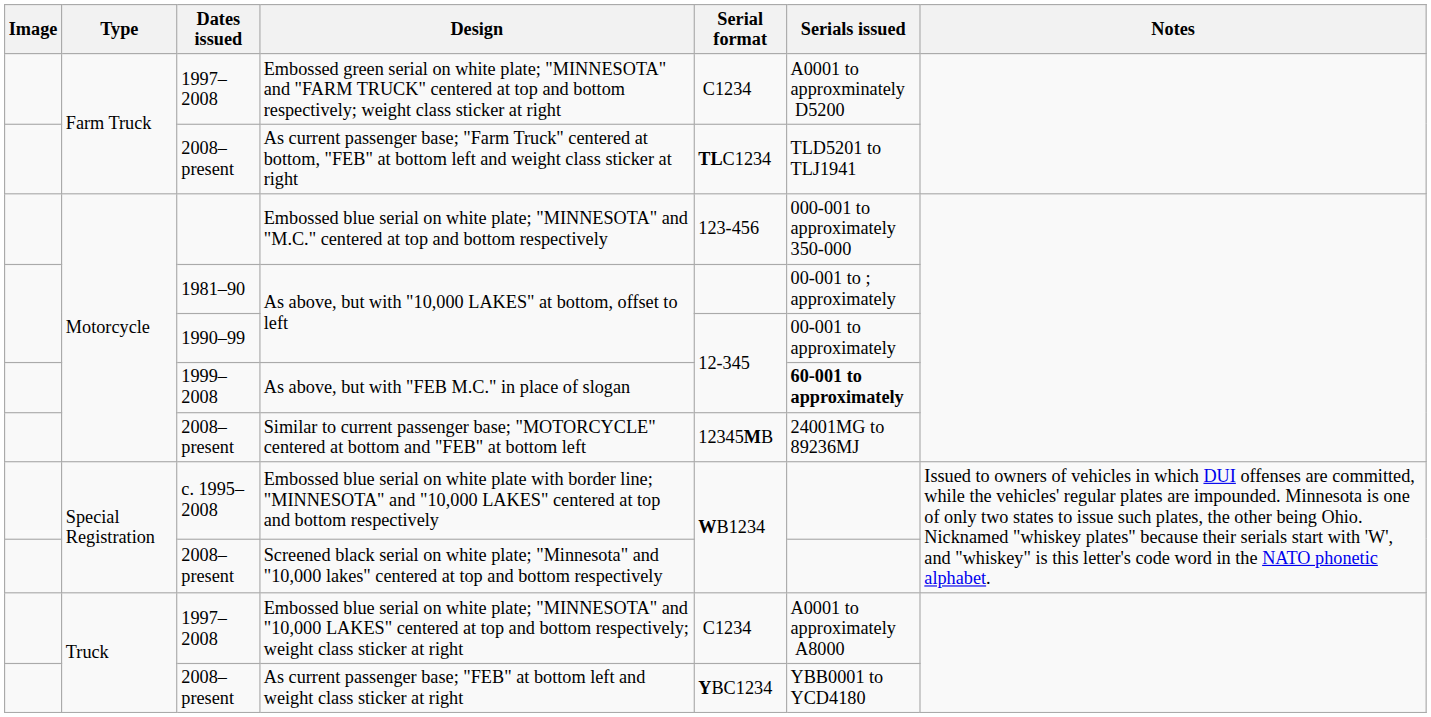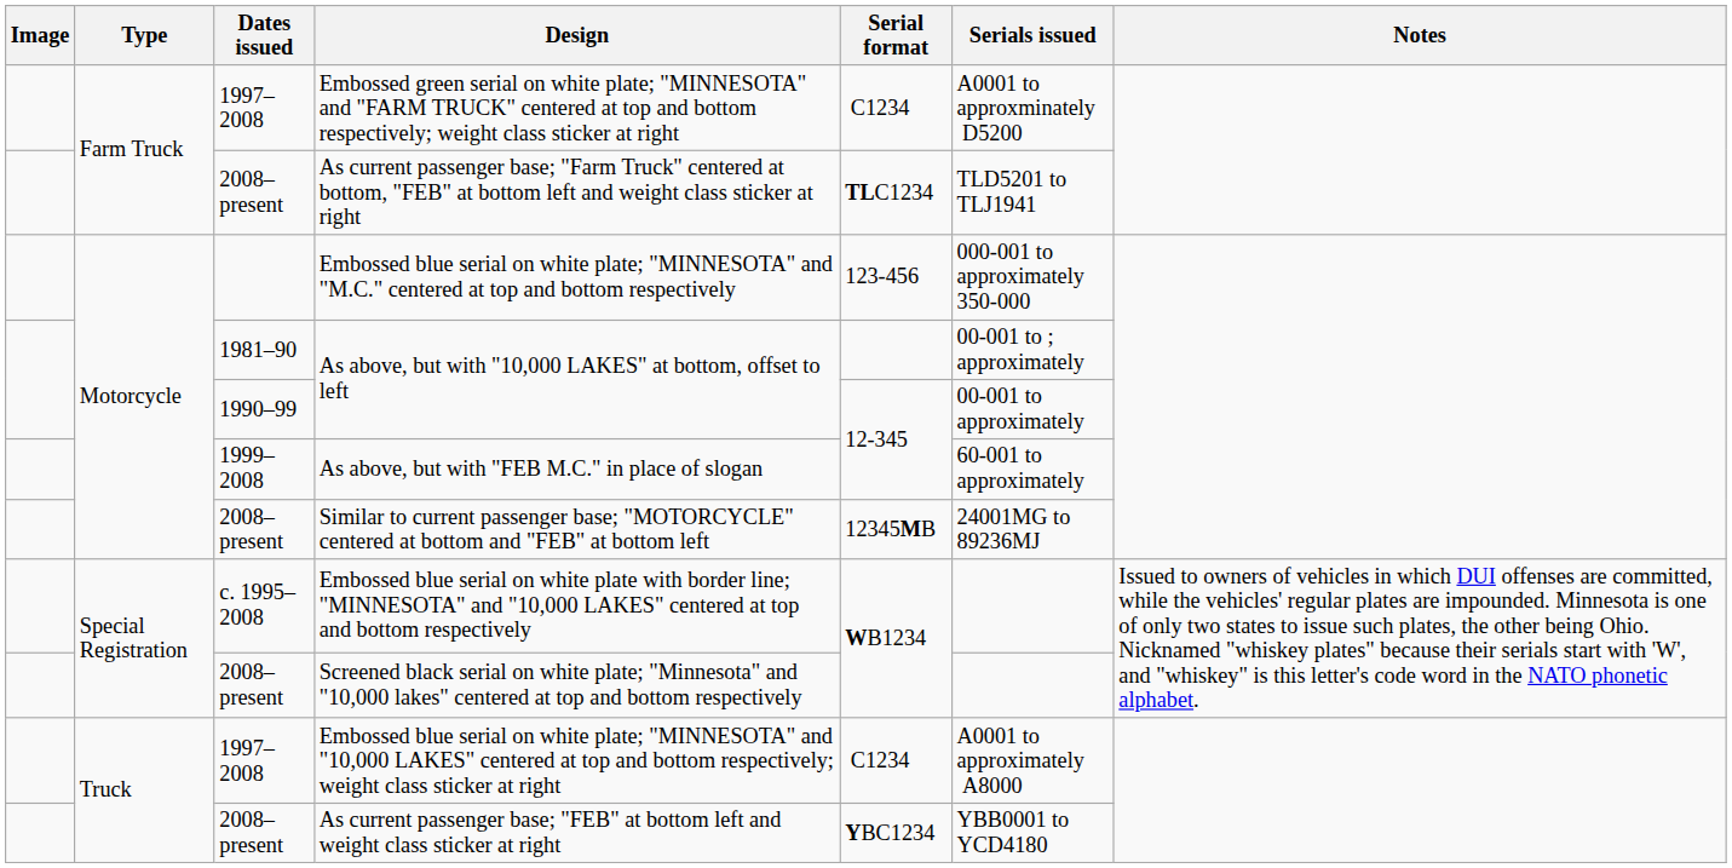As above, but with "FEB M.C." in place of slogan | Serials issued: bold -> normal
